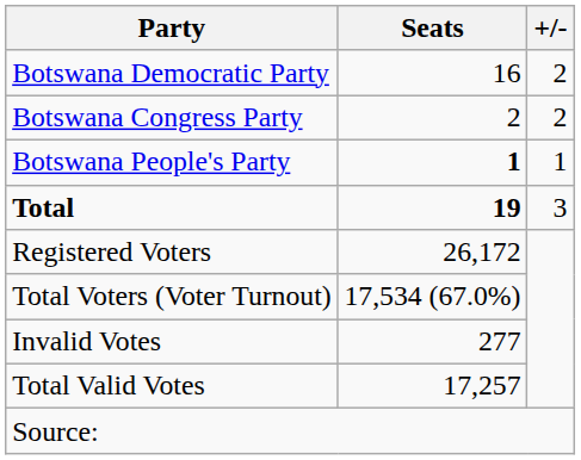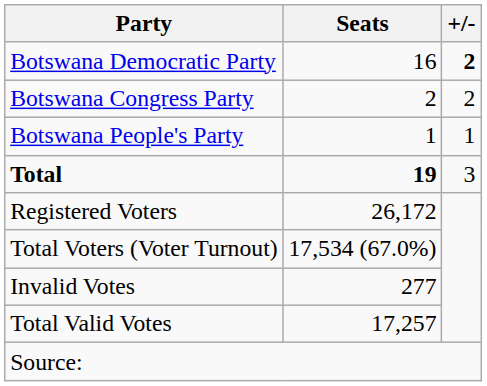Botswana Democratic Party | +/-: normal -> bold
Botswana People's Party | Seats: bold -> normal
